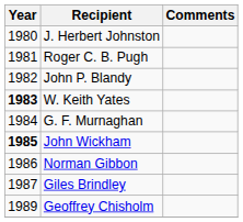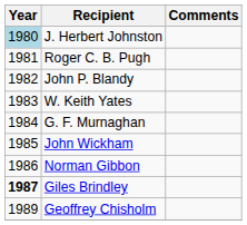J. Herbert Johnston | Year: no background -> lightblue background
W. Keith Yates | Year: bold -> normal
John Wickham | Year: bold -> normal
Giles Brindley | Year: normal -> bold
